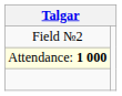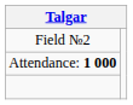Attendance: 1 000 | column 1: lightyellow background -> no background
